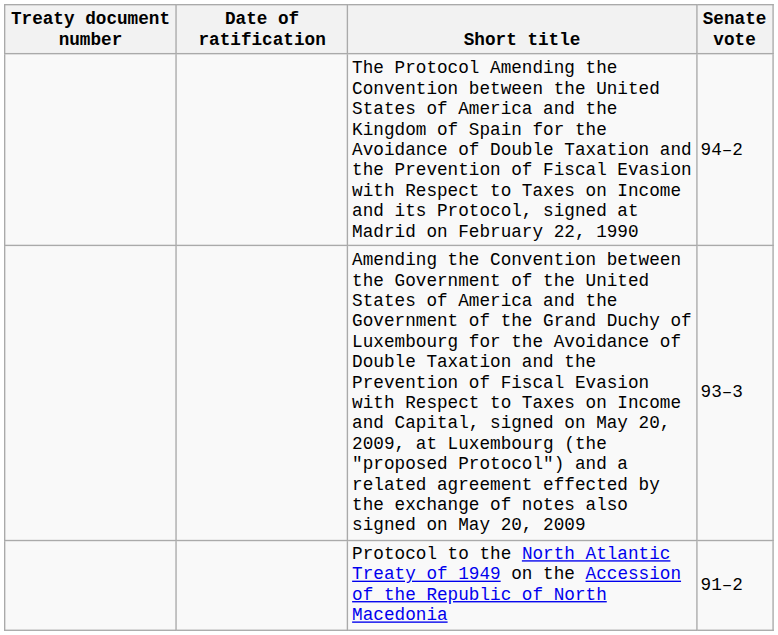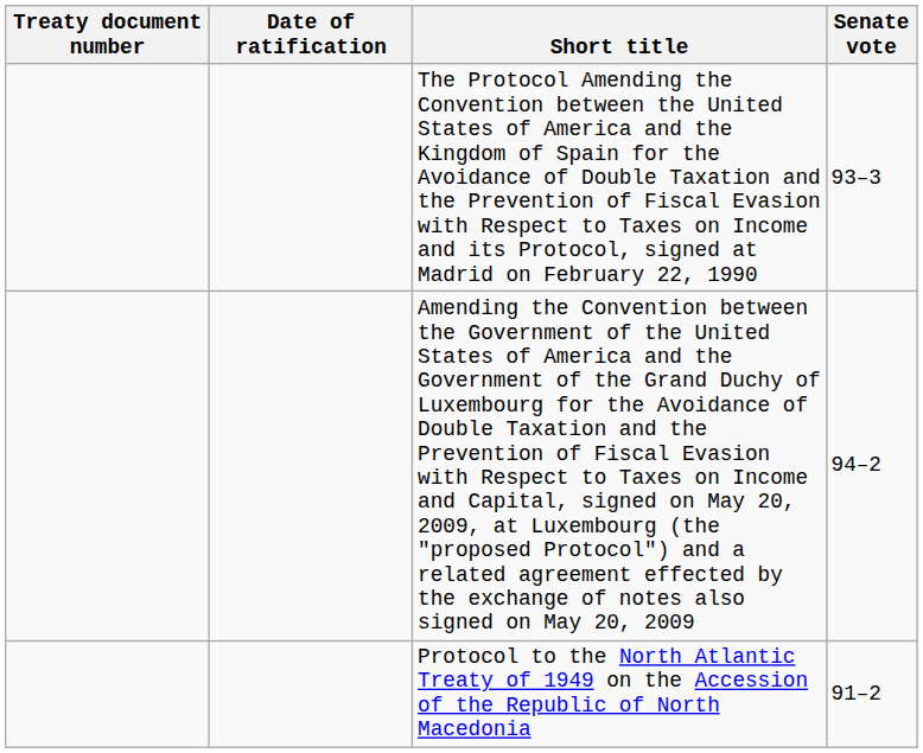row 2 | Senate vote: 94–2 -> 93–3
row 3 | Senate vote: 93–3 -> 94–2
